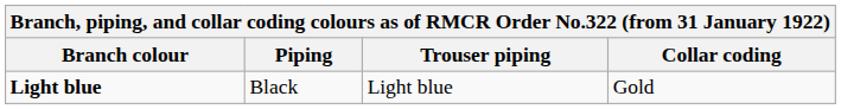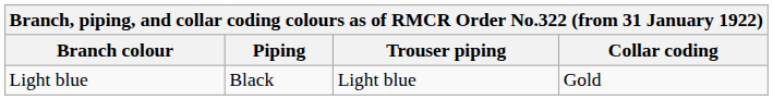row 3 | Branch colour: bold -> normal
